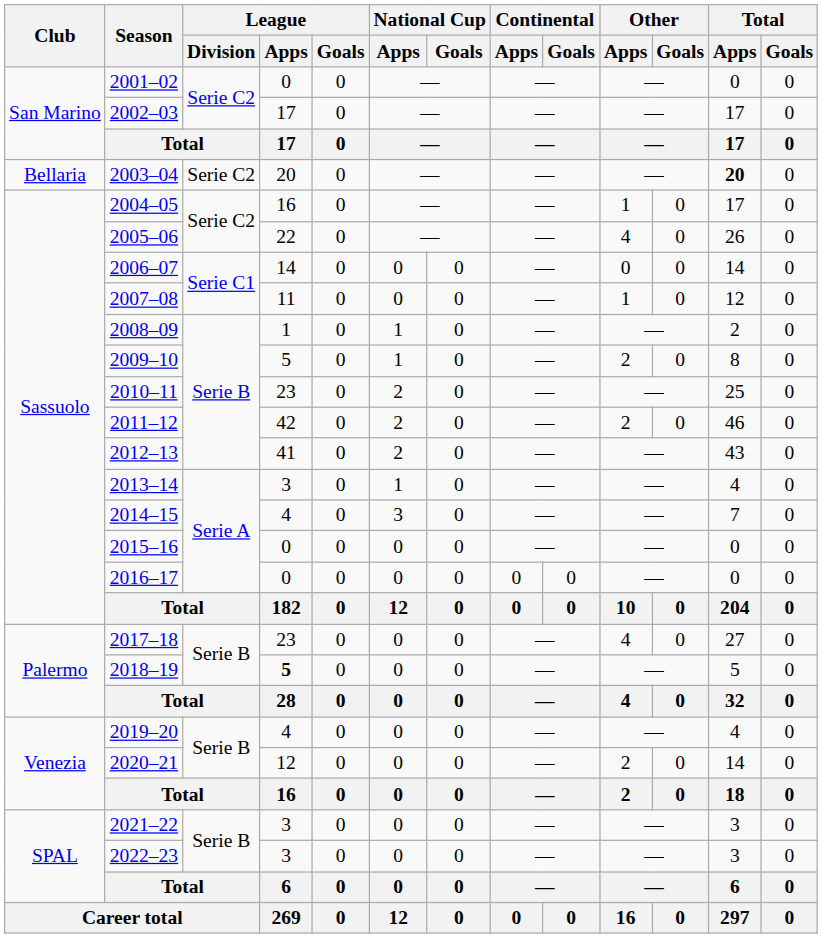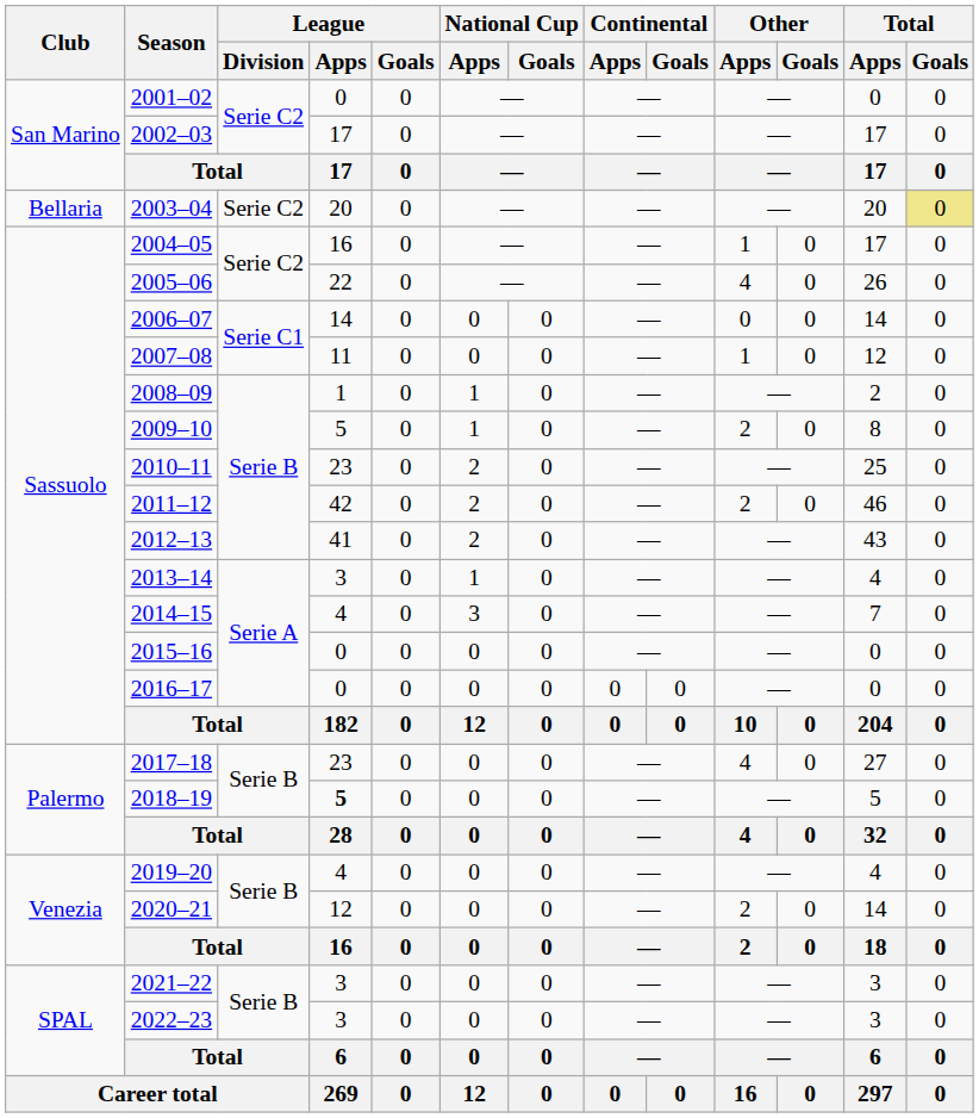2003–04 | Total / Apps: bold -> normal
2003–04 | Total / Goals: no background -> khaki background
